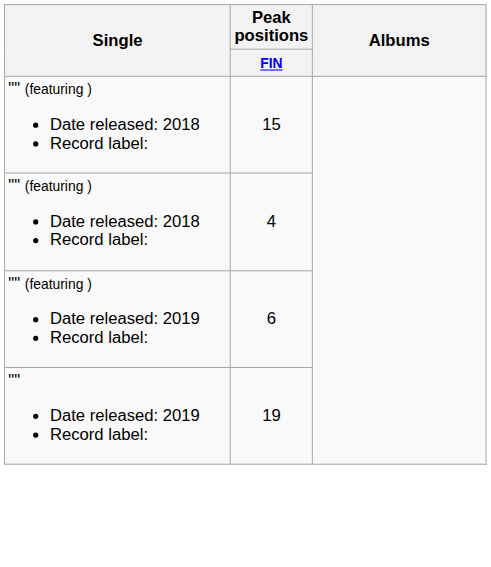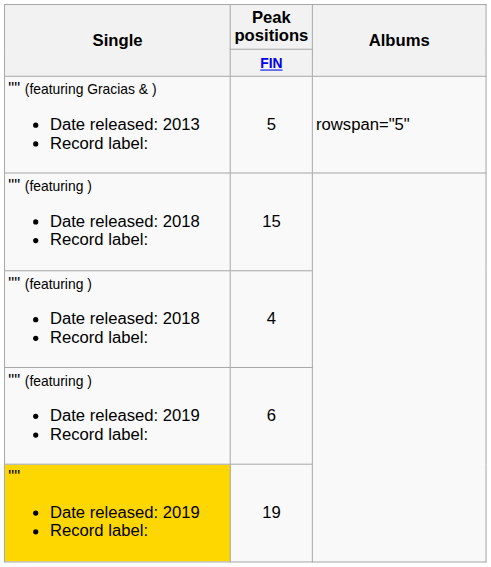+ row: "" (featuring Gracias & ) Date released: 2013 Record label: | 5 | rowspan="5"
19 | Single: no background -> gold background
